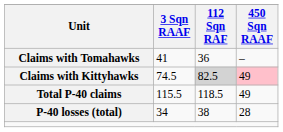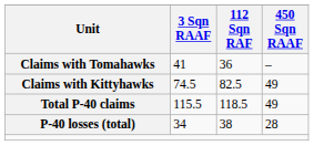Claims with Kittyhawks | 112 Sqn RAF: lightgrey background -> no background
Claims with Kittyhawks | 450 Sqn RAAF: pink background -> no background
